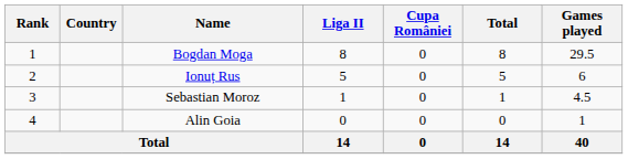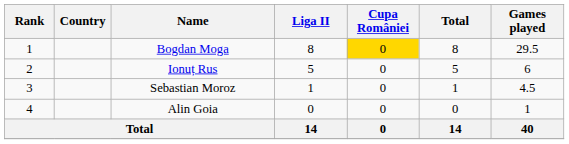Bogdan Moga | Cupa României: no background -> gold background
